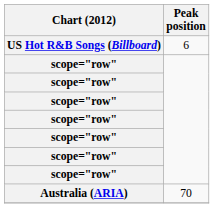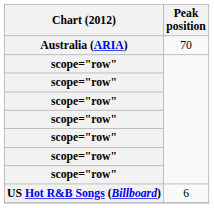rows swapped: Australia (ARIA) <-> US Hot R&B Songs (Billboard)
